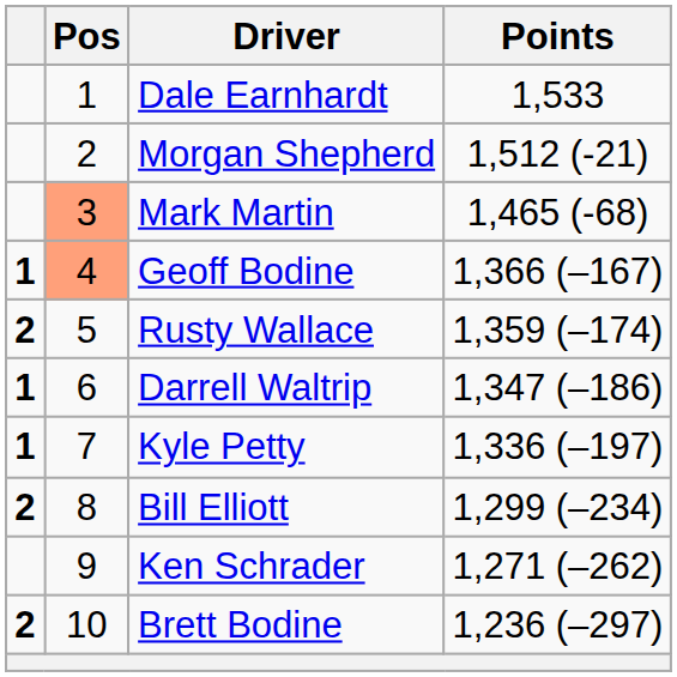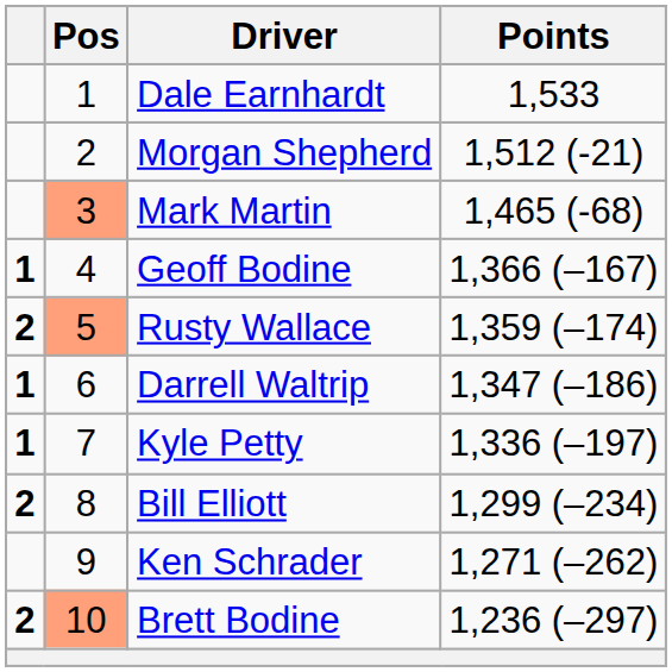Geoff Bodine | Pos: lightsalmon background -> no background
Rusty Wallace | Pos: no background -> lightsalmon background
Brett Bodine | Pos: no background -> lightsalmon background
